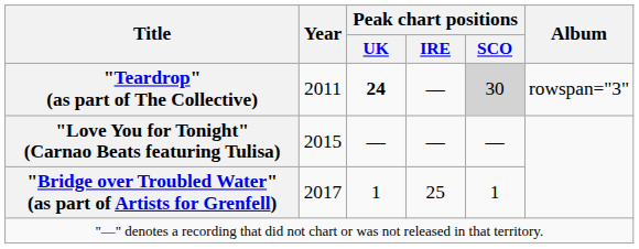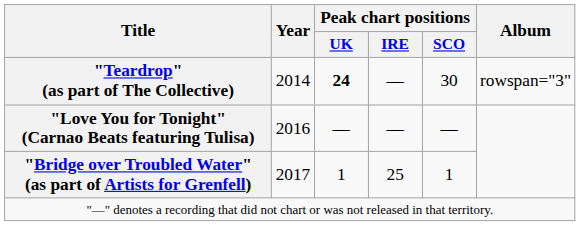"Teardrop" (as part of The Collective) | Year: 2011 -> 2014
"Teardrop" (as part of The Collective) | Peak chart positions / SCO: lightgrey background -> no background
"Love You for Tonight" (Carnao Beats featuring Tulisa) | Year: 2015 -> 2016
